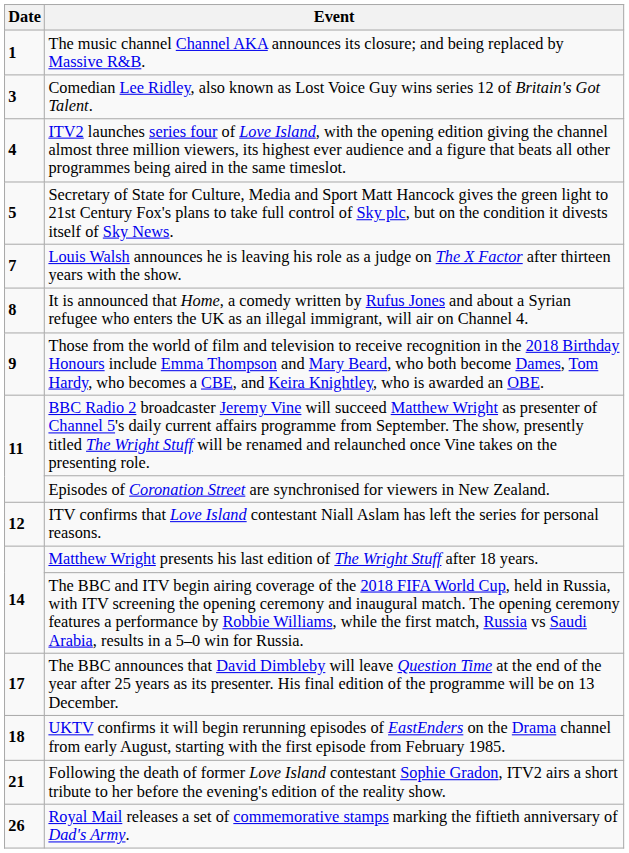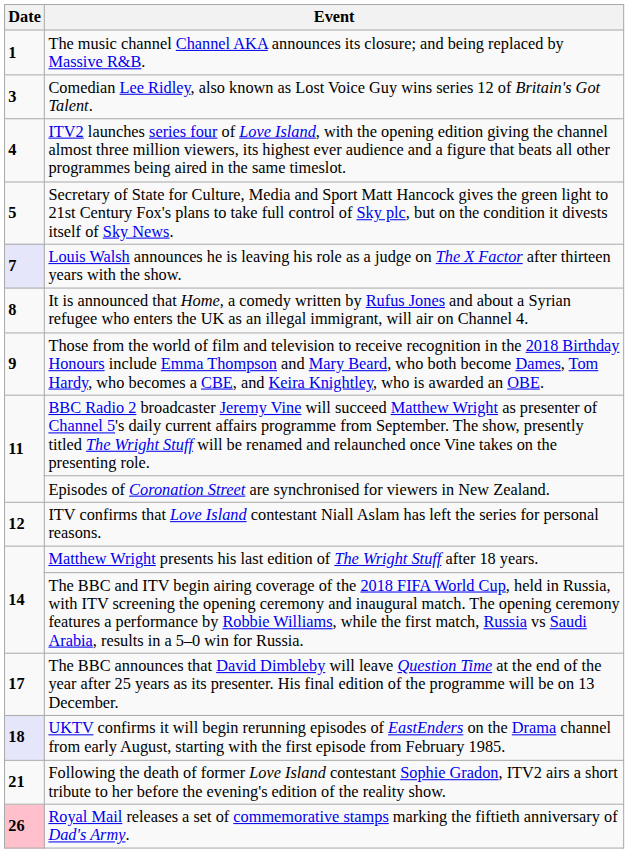row 6 | Date: no background -> lavender background
row 15 | Date: no background -> lavender background
row 17 | Date: no background -> pink background
